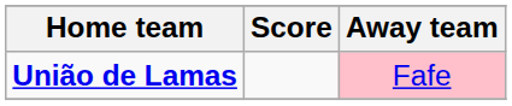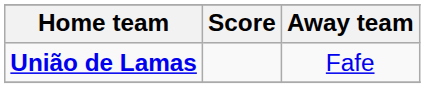União de Lamas | Away team: pink background -> no background
